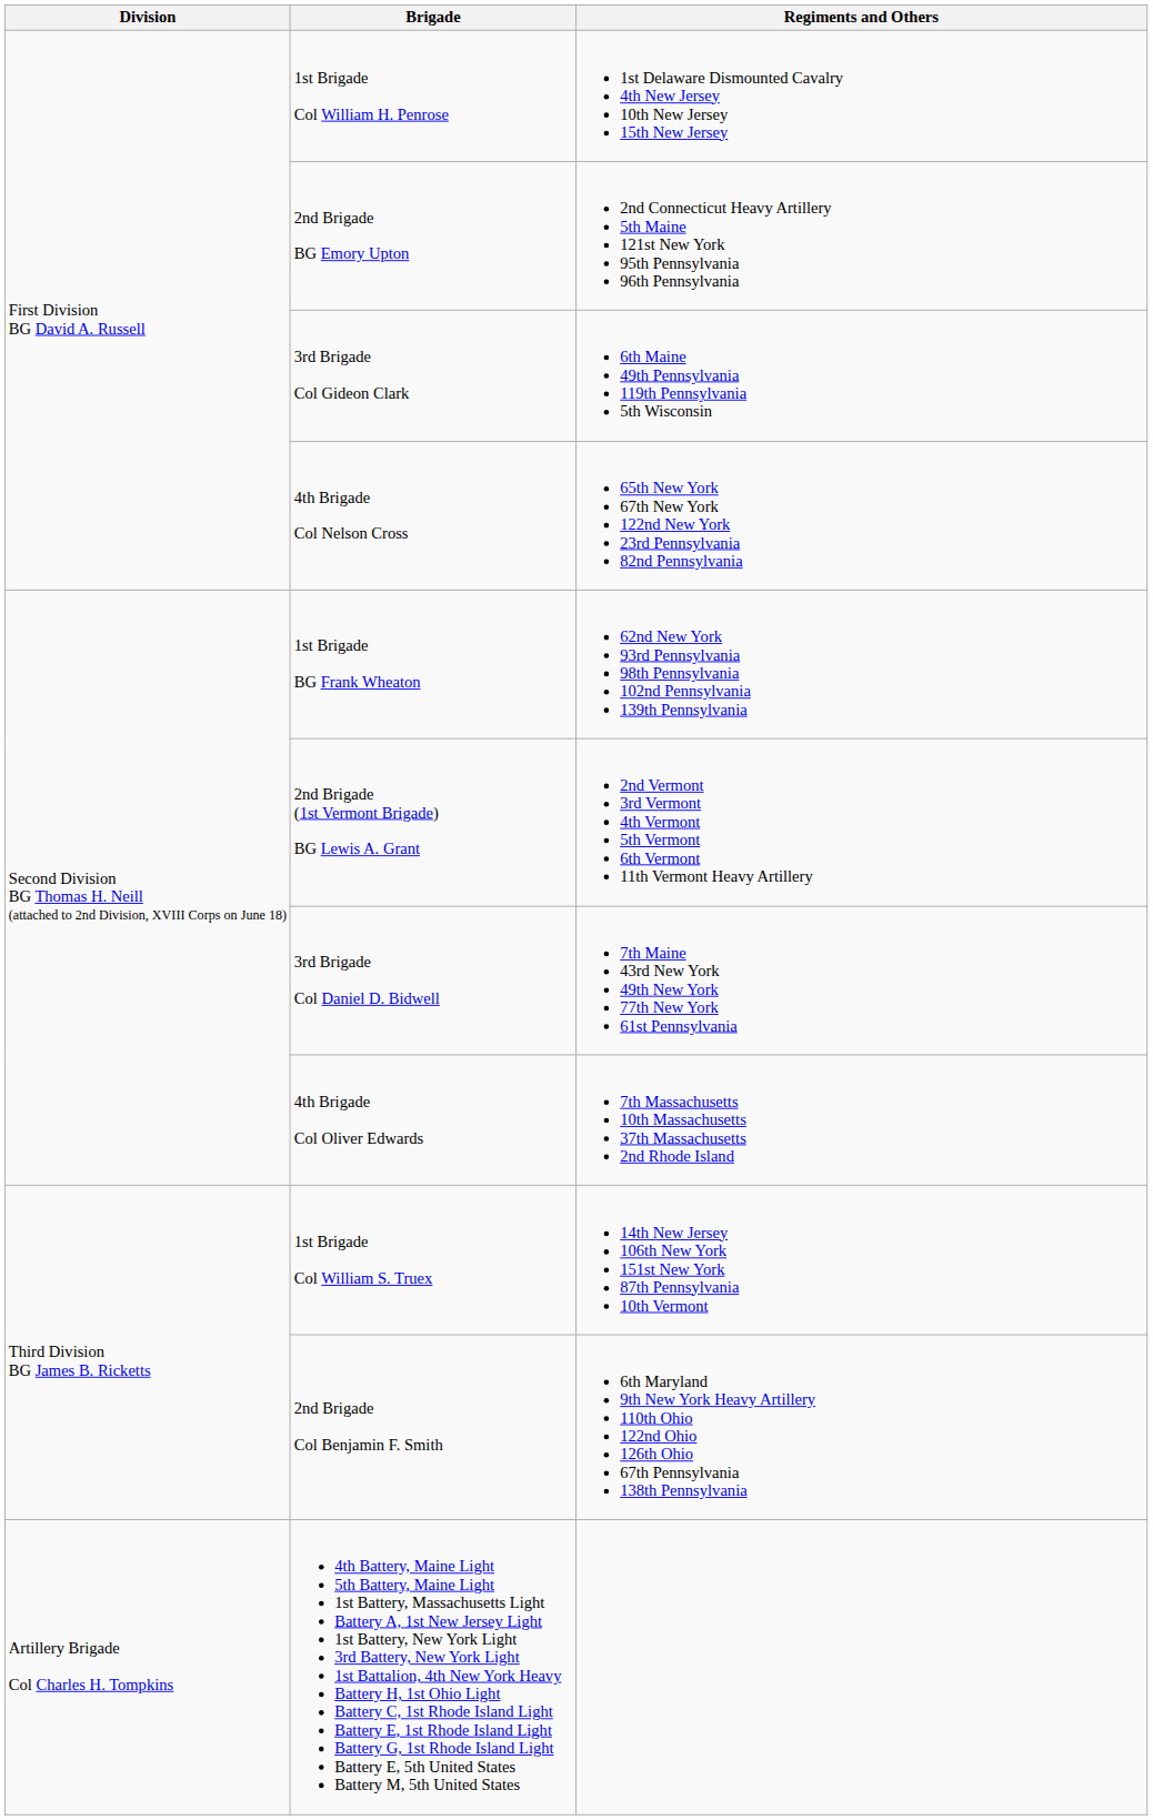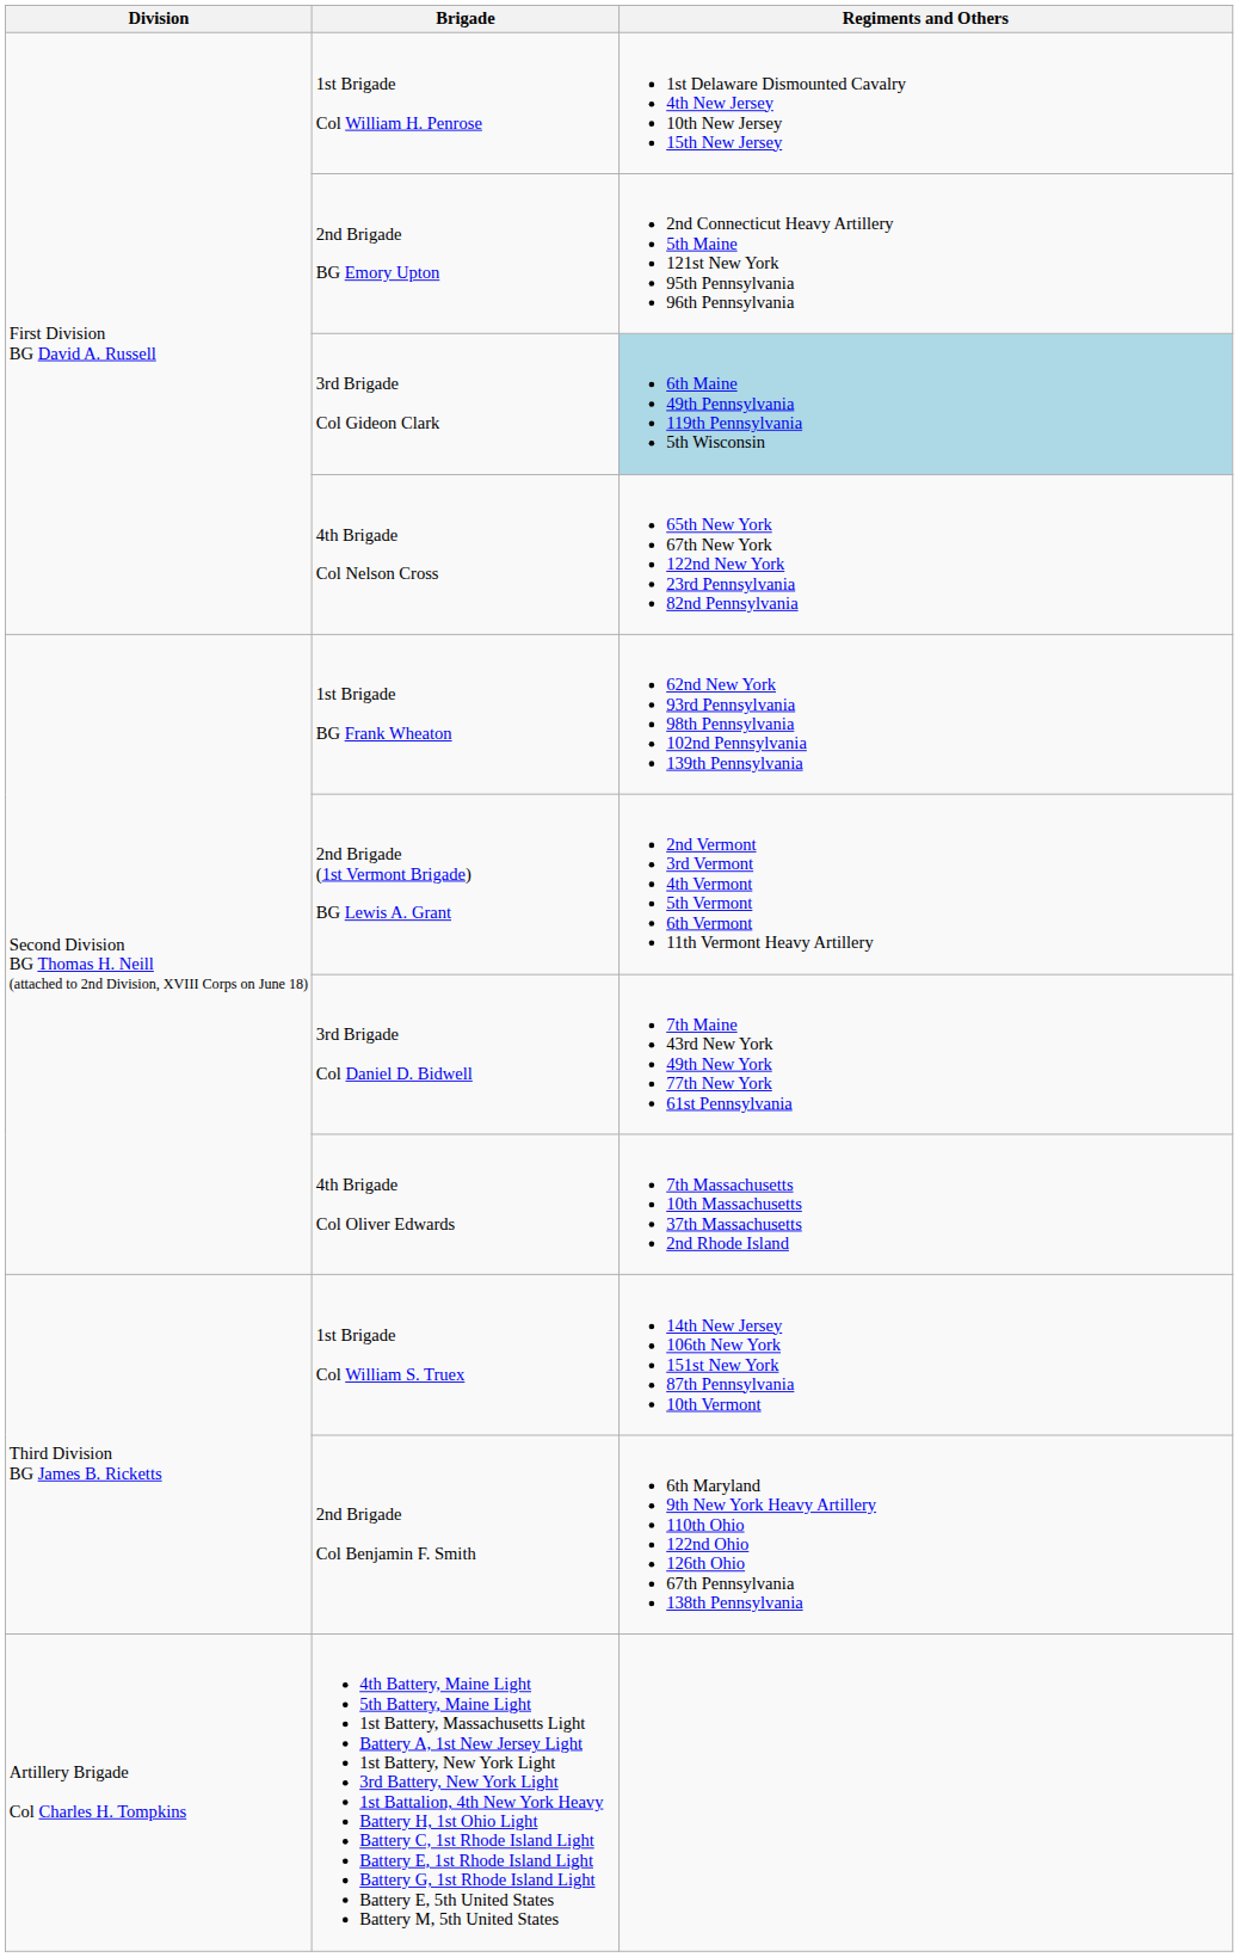3rd Brigade Col Gideon Clark | Regiments and Others: no background -> lightblue background
